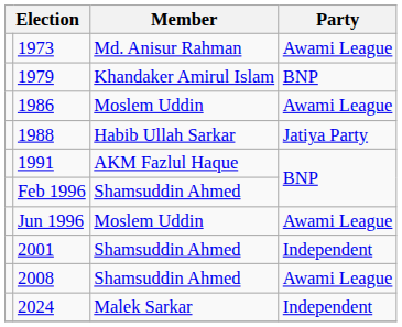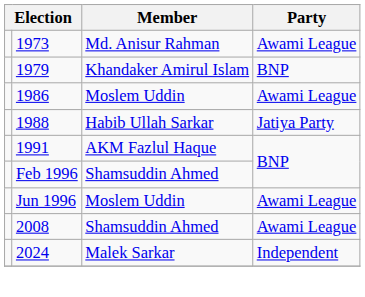- row: 2001 | Shamsuddin Ahmed | Independent
